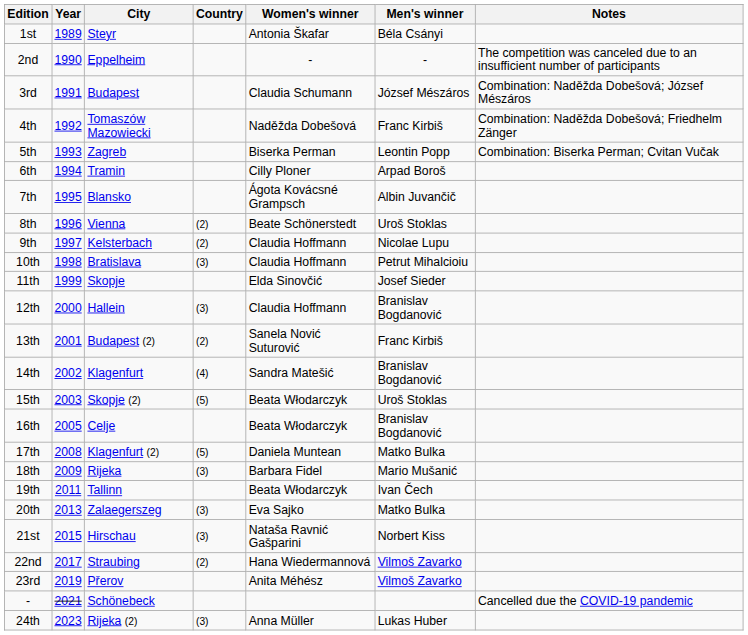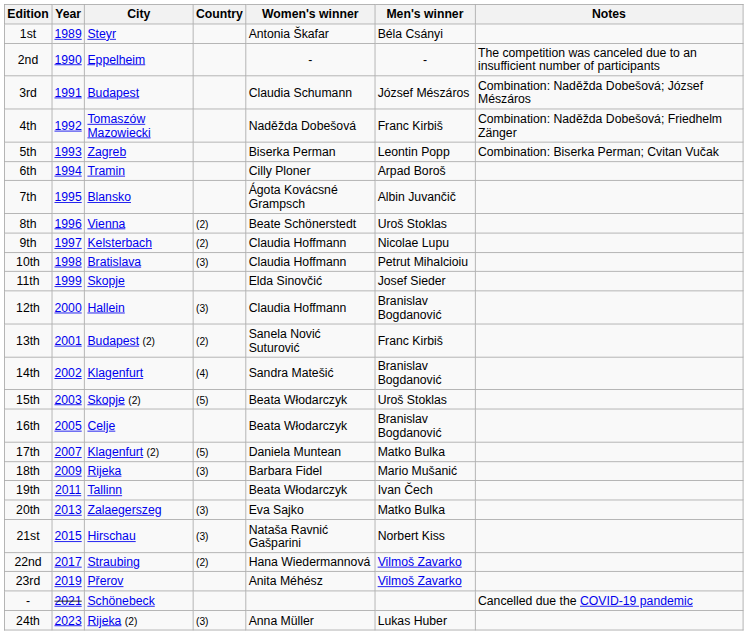17th | Year: 2008 -> 2007
